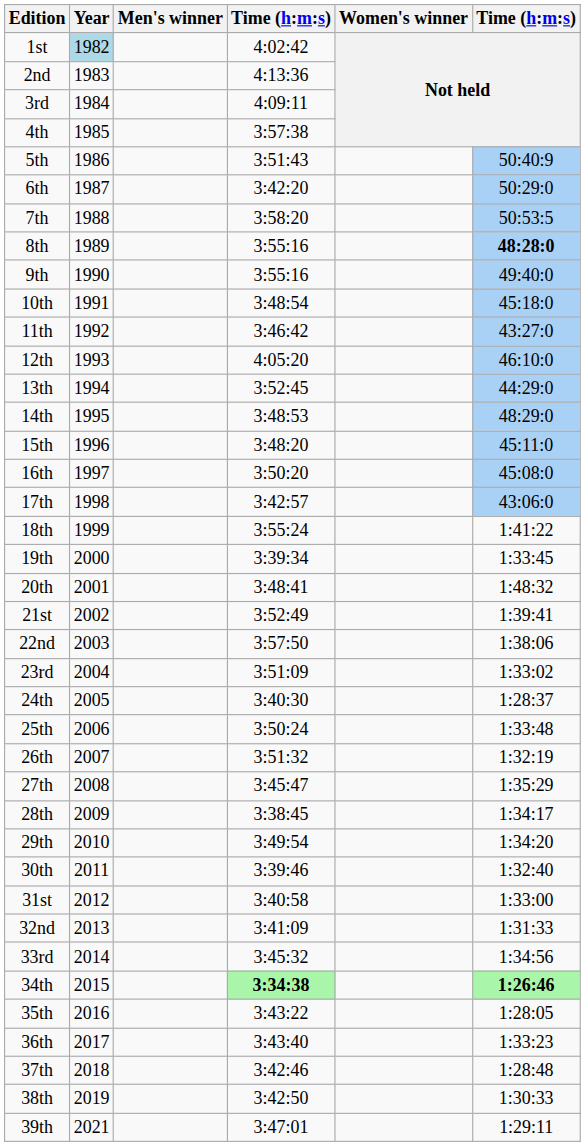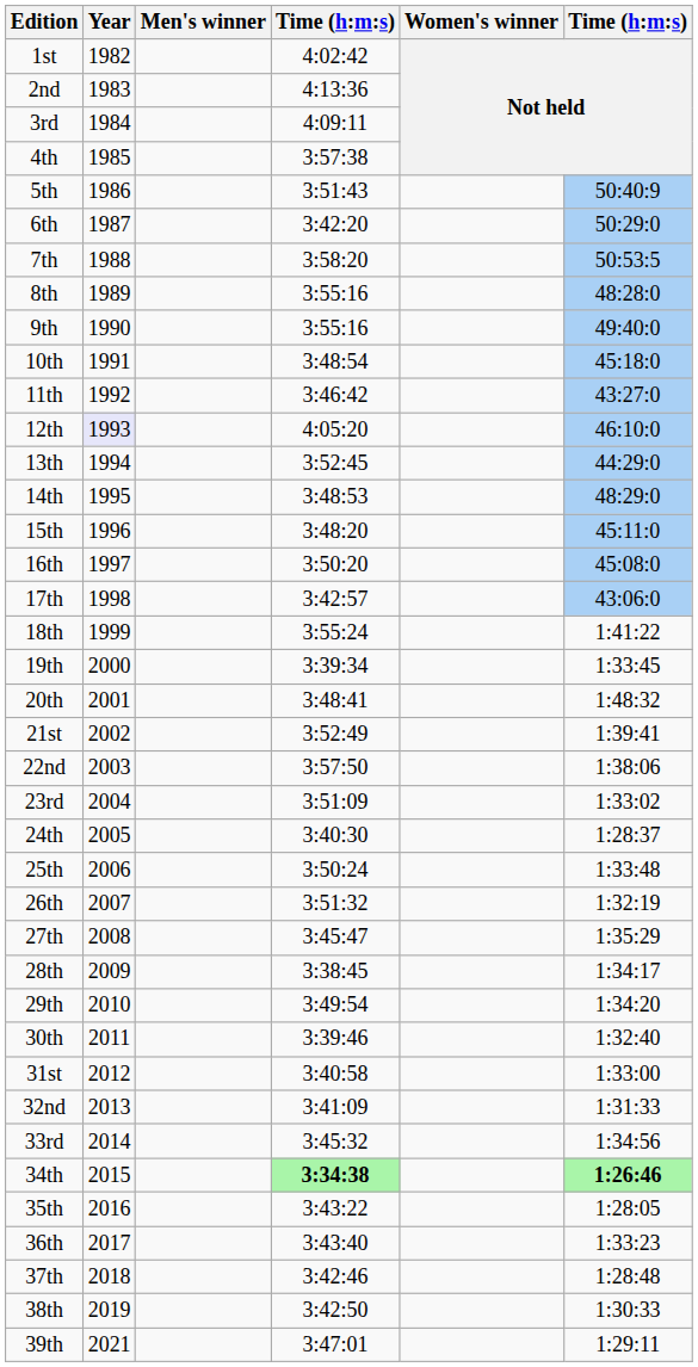1st | Year: lightblue background -> no background
8th | column 6: bold -> normal
12th | Year: no background -> lavender background
